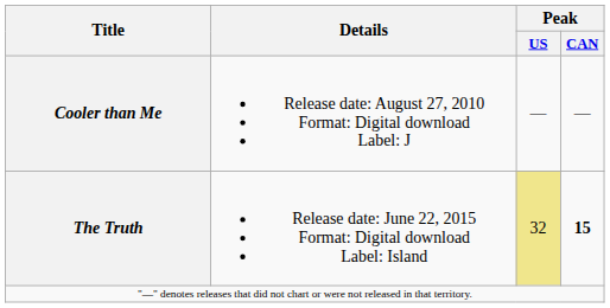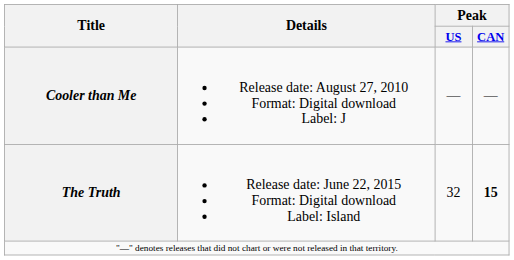The Truth | Peak / US: khaki background -> no background
